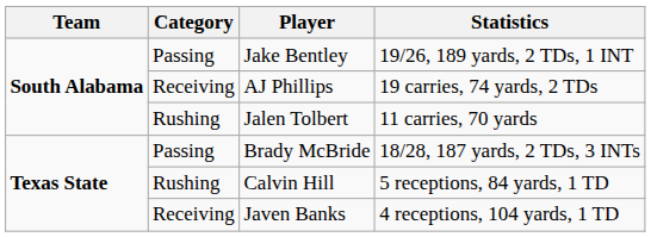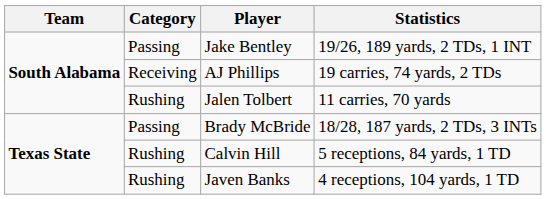Javen Banks | Category: Receiving -> Rushing
